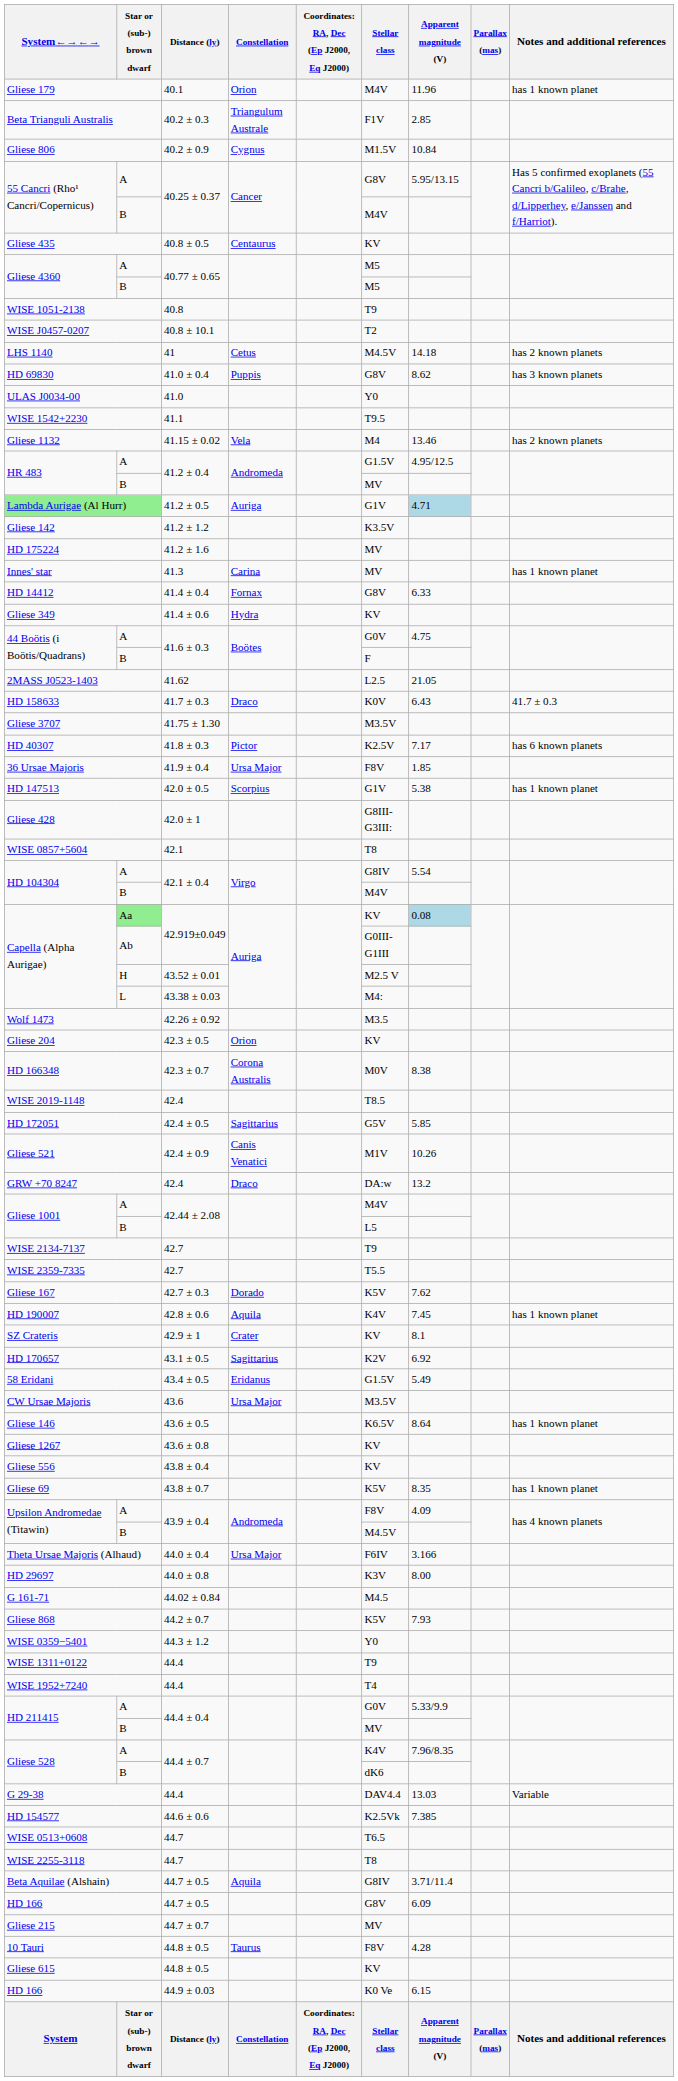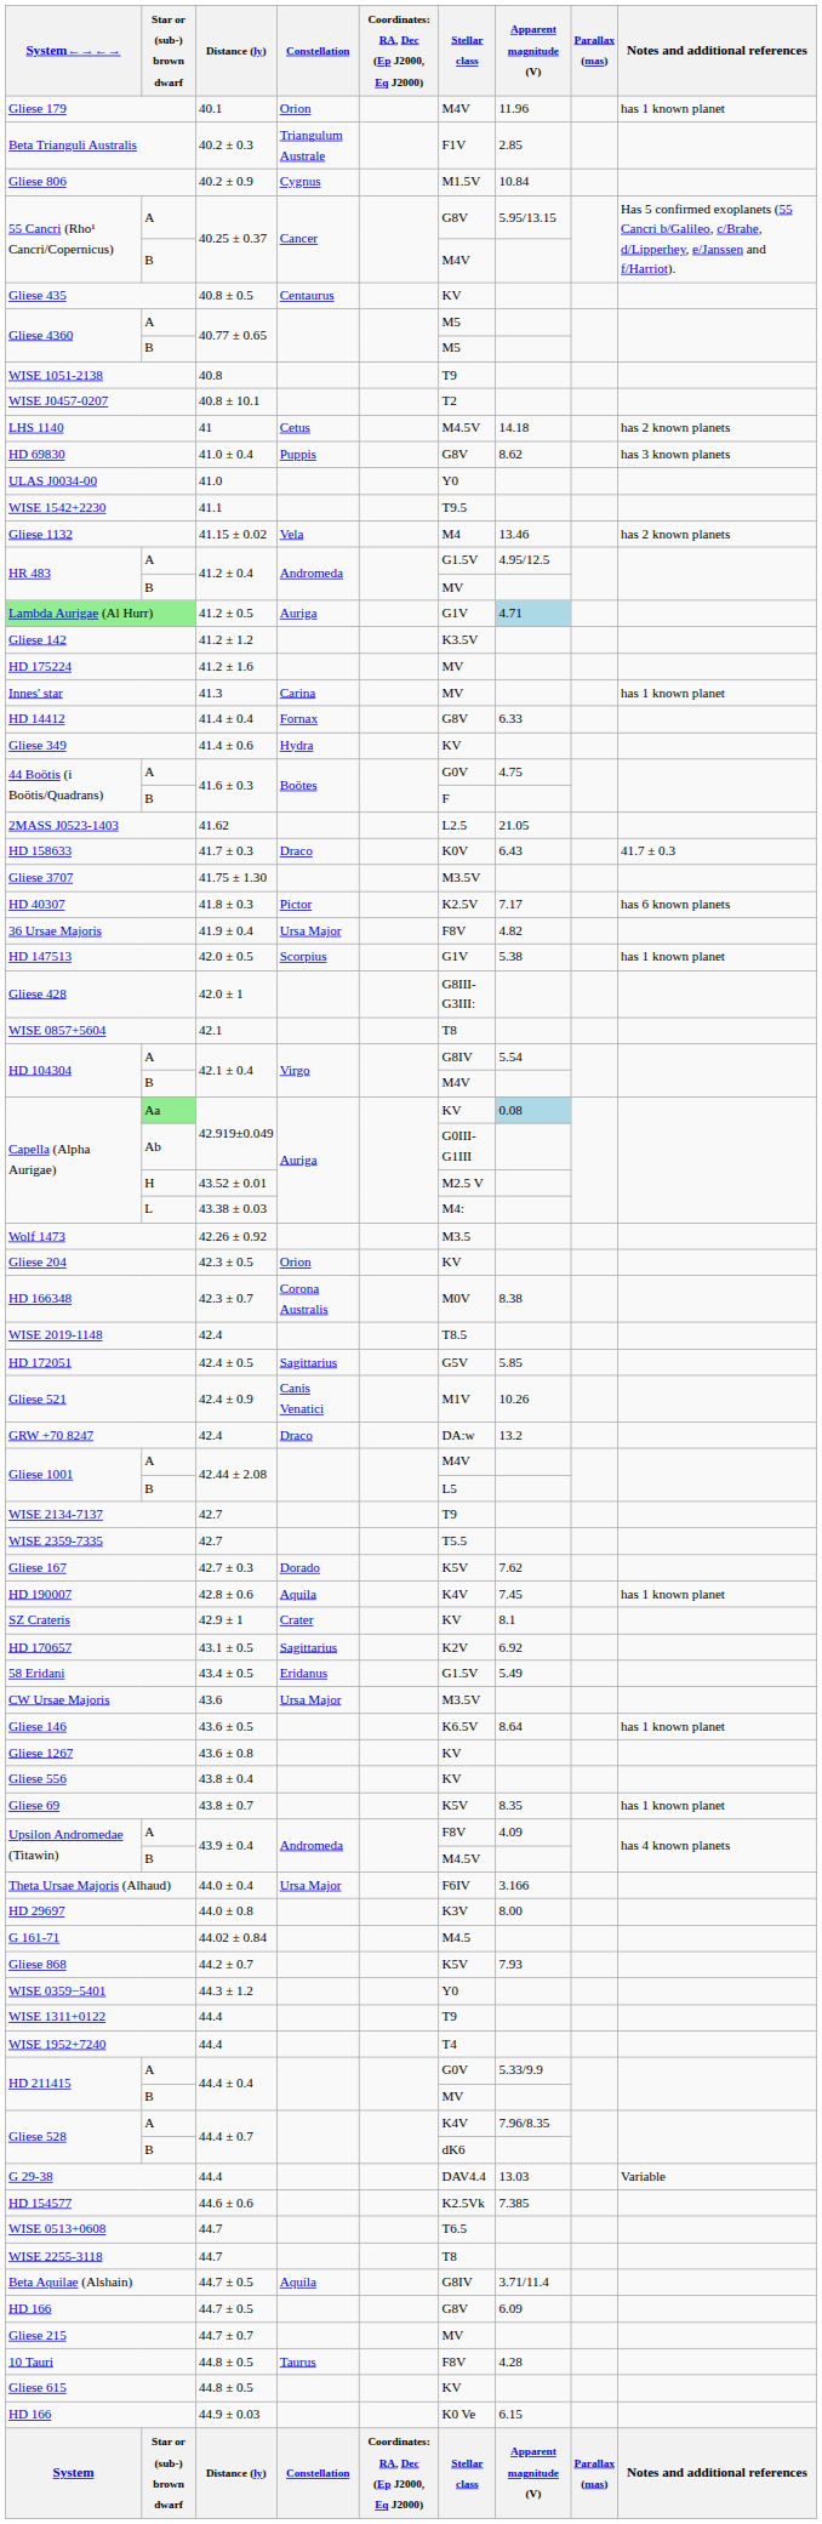36 Ursae Majoris | Apparent magnitude (V): 1.85 -> 4.82
